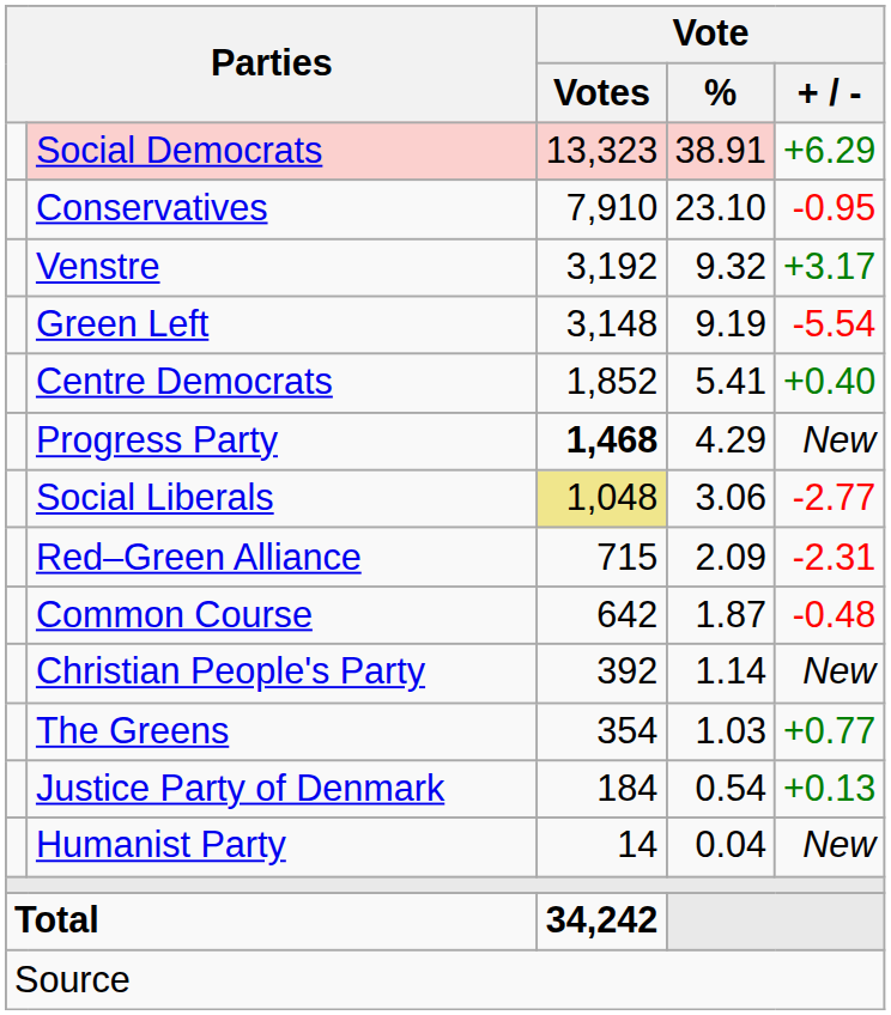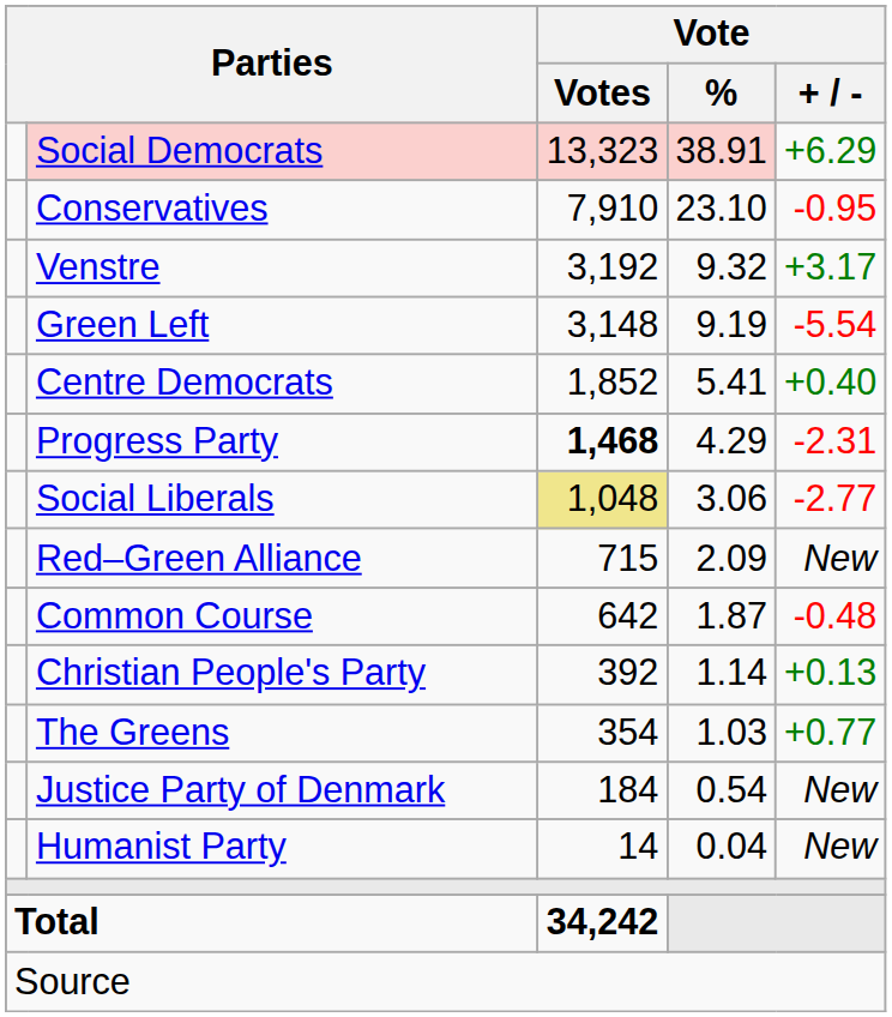Progress Party | Vote / + / -: New -> -2.31
Red–Green Alliance | Vote / + / -: -2.31 -> New
Christian People's Party | Vote / + / -: New -> +0.13
Justice Party of Denmark | Vote / + / -: +0.13 -> New
